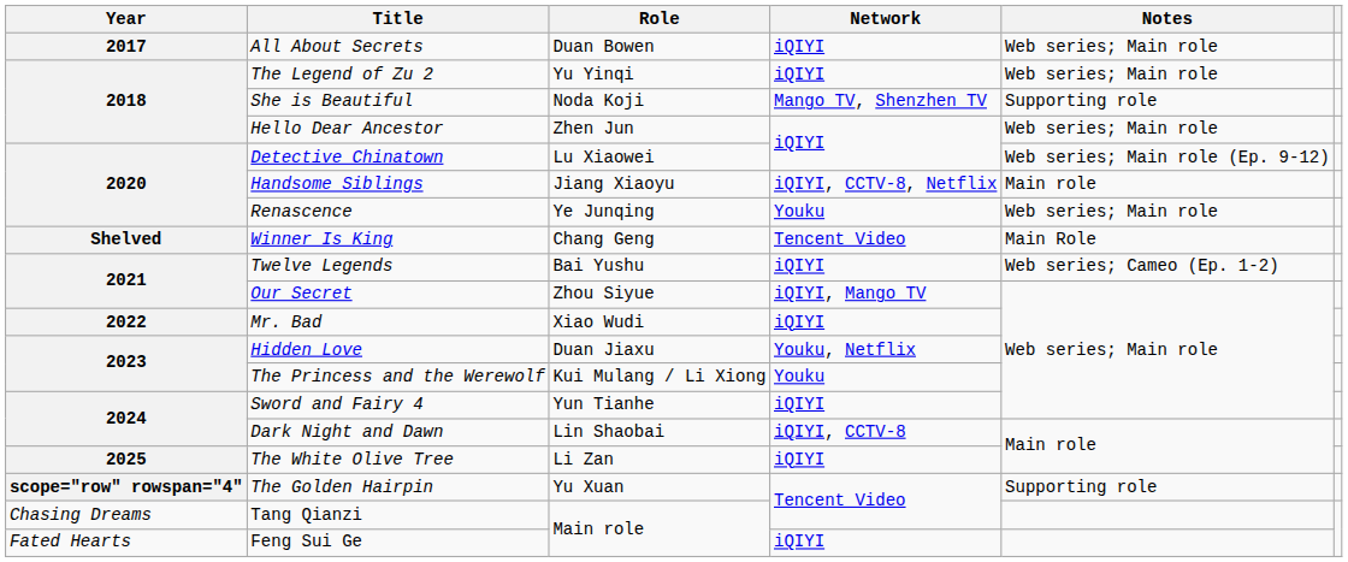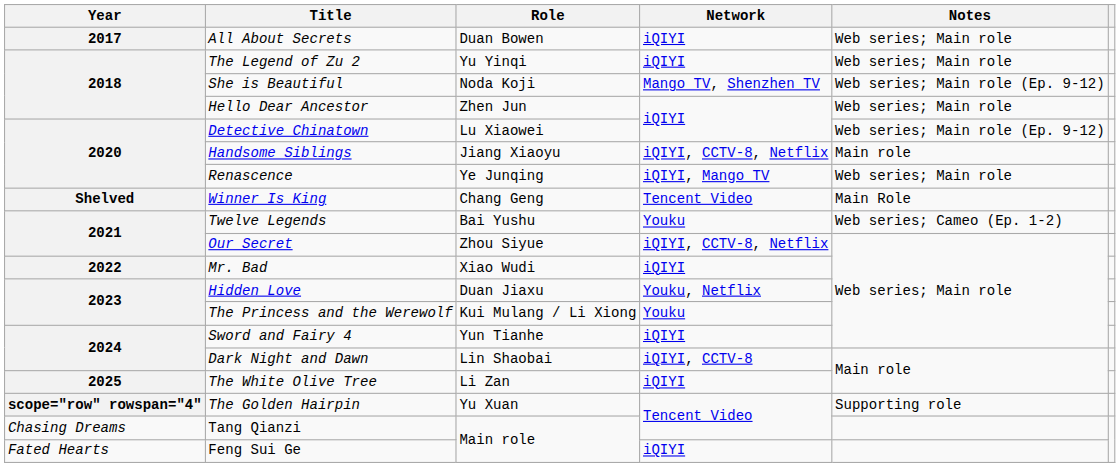She is Beautiful | Notes: Supporting role -> Web series; Main role (Ep. 9-12)
Renascence | Network: Youku -> iQIYI, Mango TV
Twelve Legends | Network: iQIYI -> Youku
Our Secret | Network: iQIYI, Mango TV -> iQIYI, CCTV-8, Netflix
